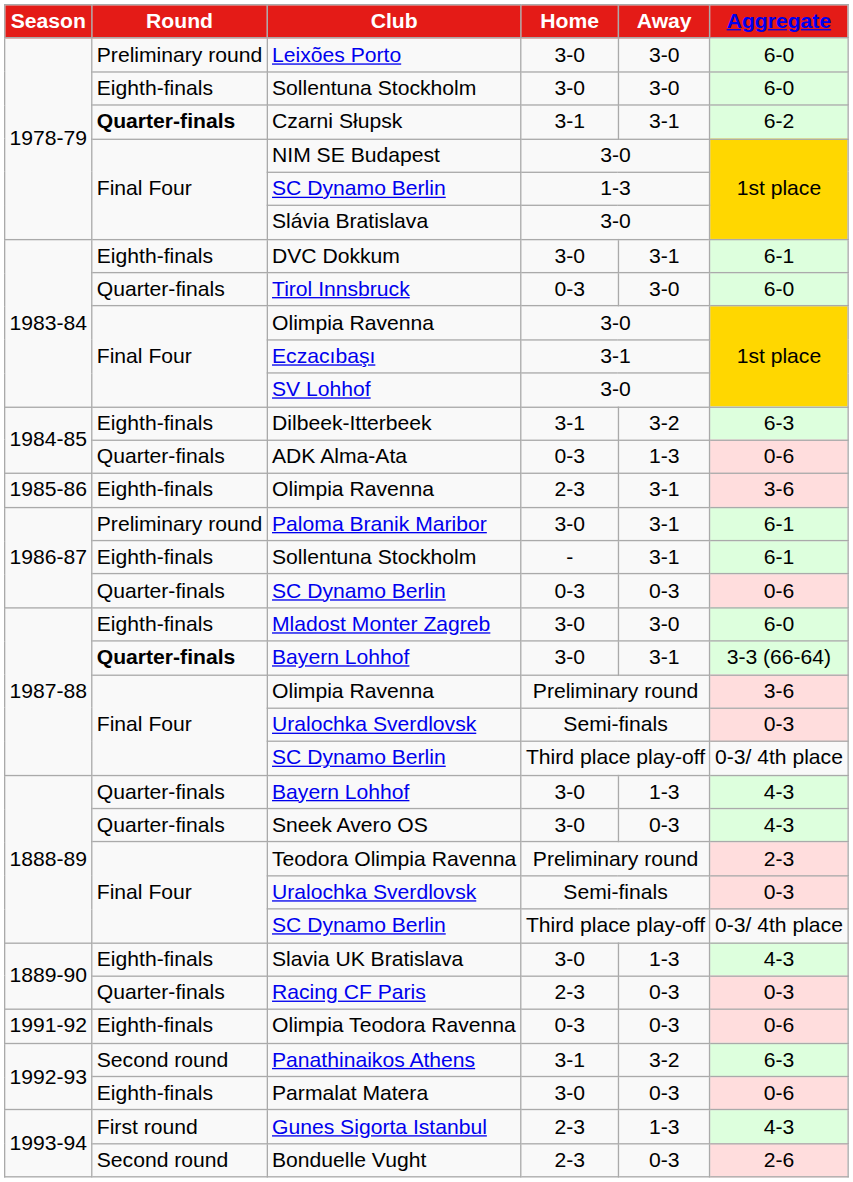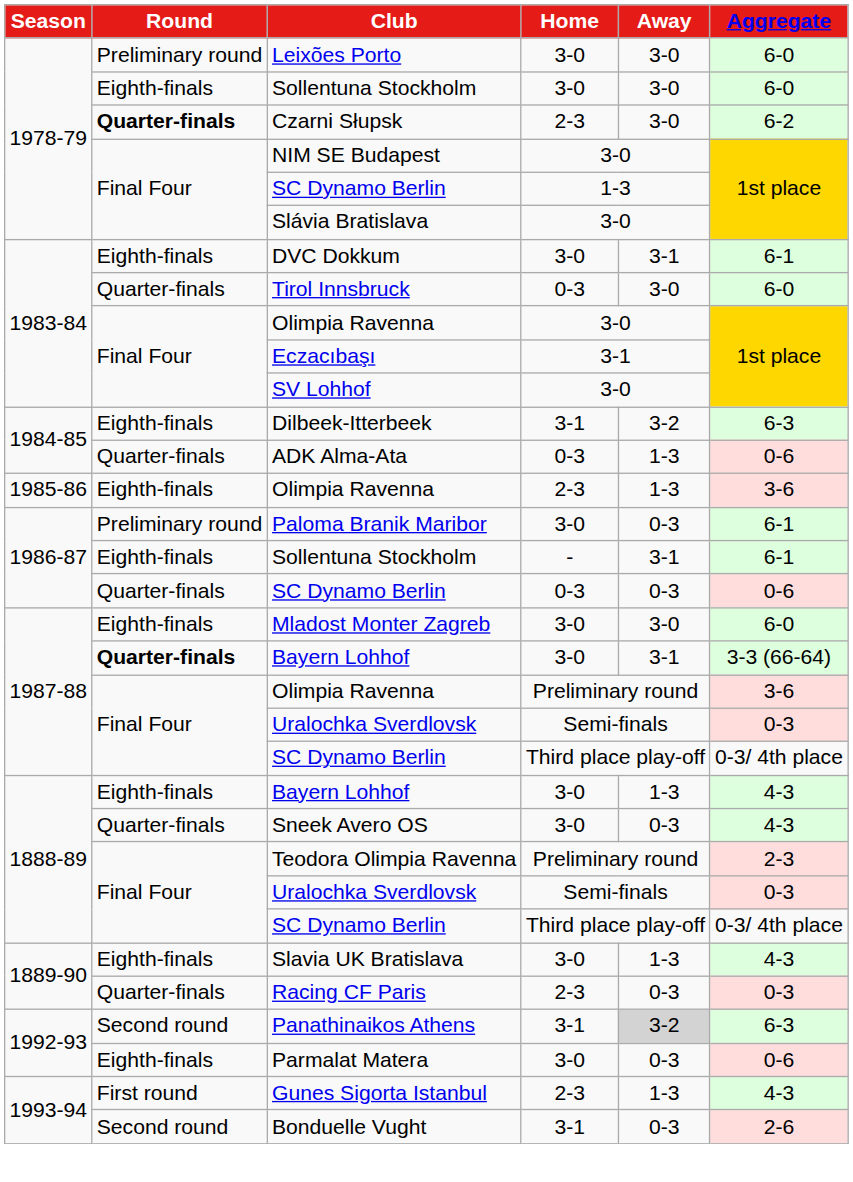Czarni Słupsk | Home: 3-1 -> 2-3
Czarni Słupsk | Away: 3-1 -> 3-0
1985-86 / Olimpia Ravenna | Away: 3-1 -> 1-3
Paloma Branik Maribor | Away: 3-1 -> 0-3
1888-89 / Bayern Lohhof | Round: Quarter-finals -> Eighth-finals
- row: 1991-92 | Eighth-finals | Olimpia Teodora Ravenna | 0-3 | 0-3 | 0-6
Panathinaikos Athens | Away: no background -> lightgrey background
Bonduelle Vught | Home: 2-3 -> 3-1
